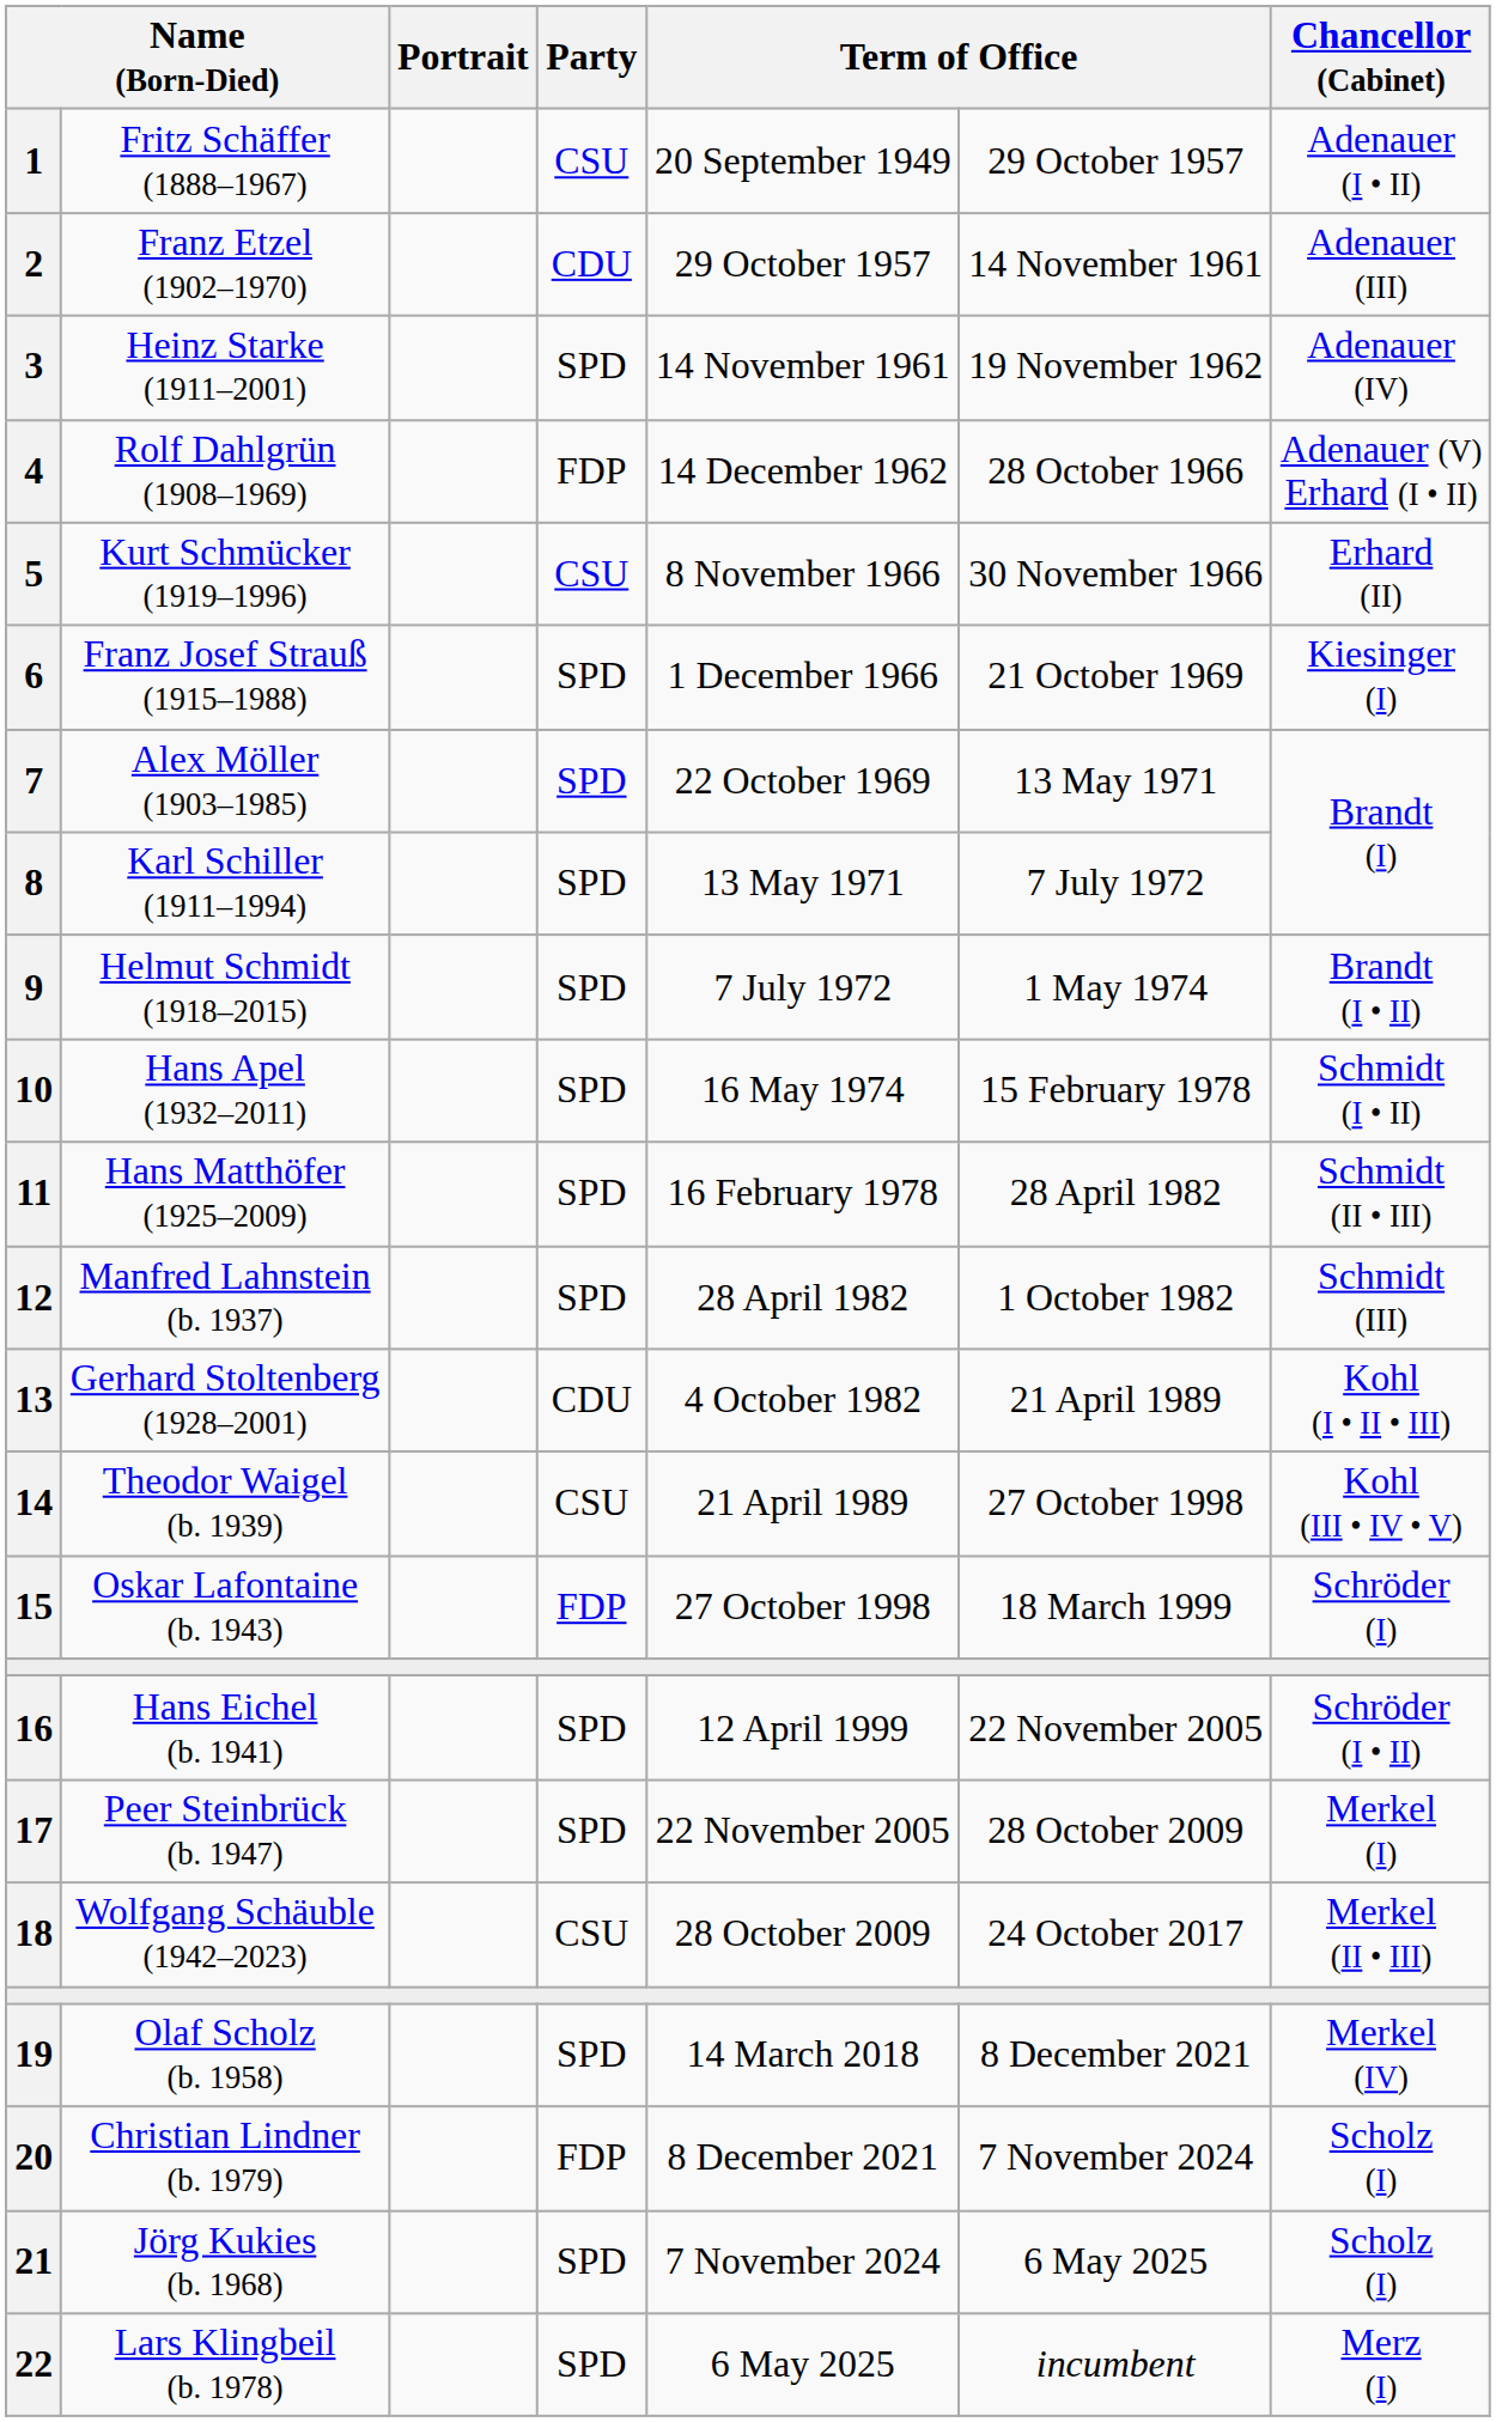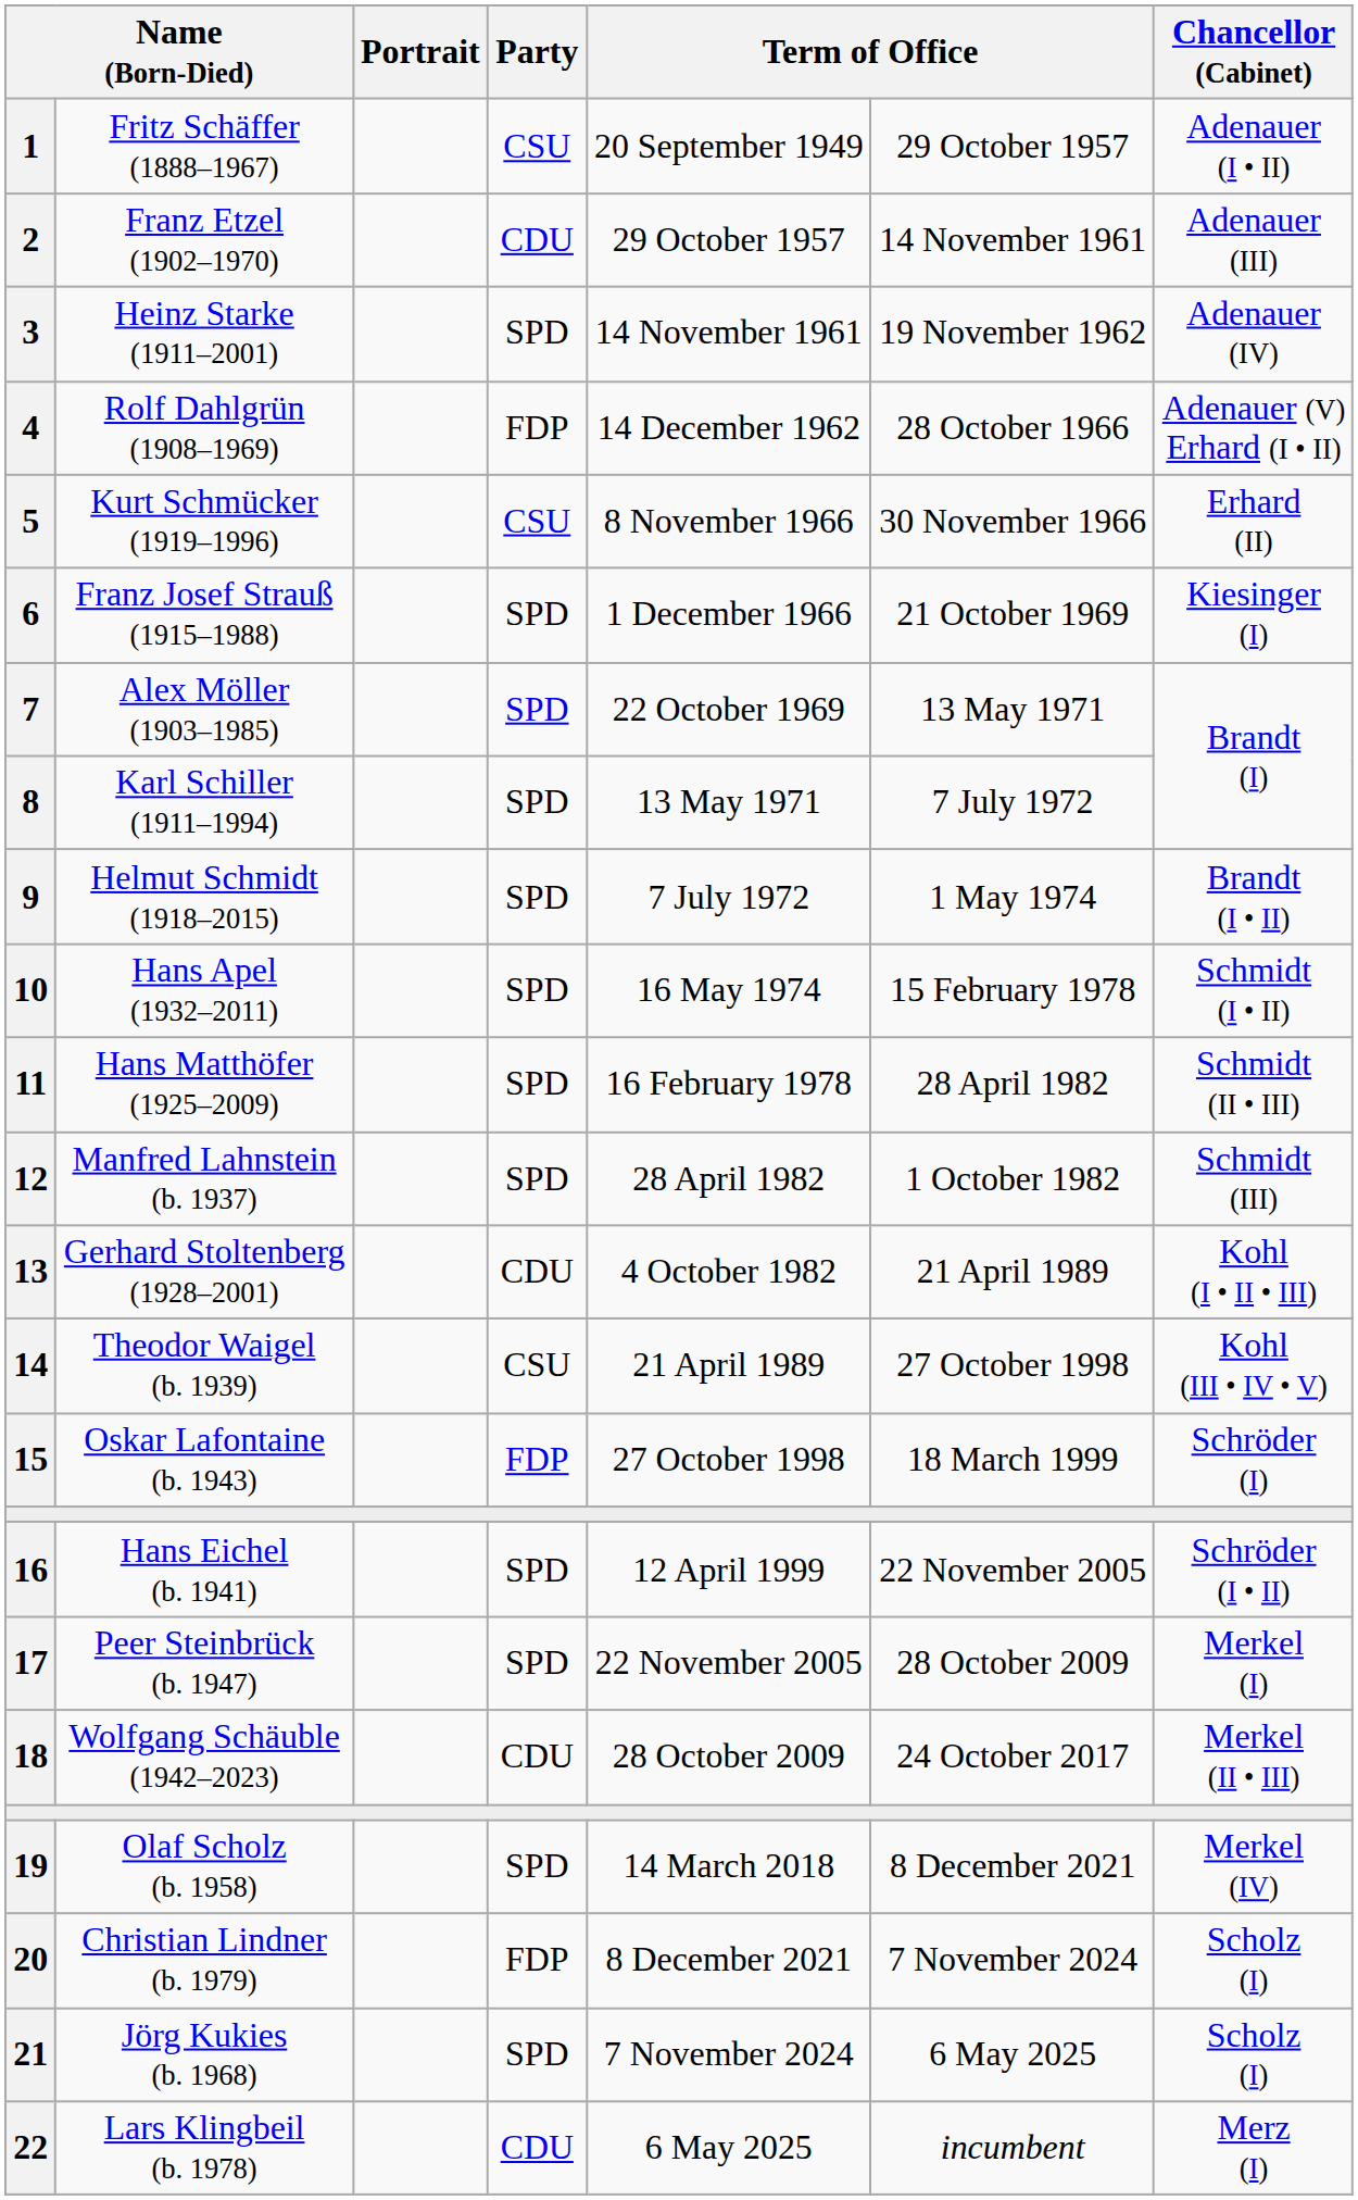18 | Party: CSU -> CDU
22 | Party: SPD -> CDU
